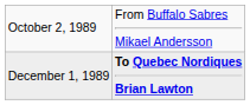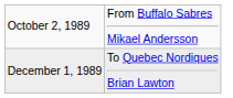December 1, 1989 | column 2: bold -> normal
